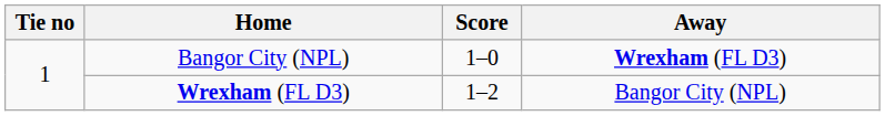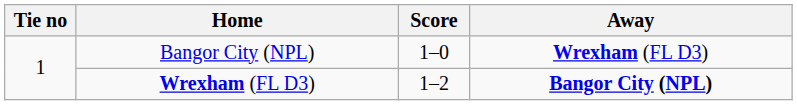row 3 | Away: normal -> bold
